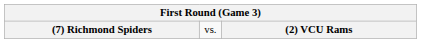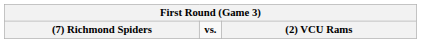(7) Richmond Spiders | column 2: normal -> bold
